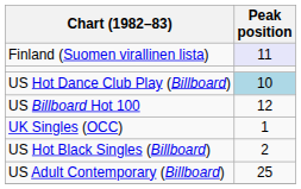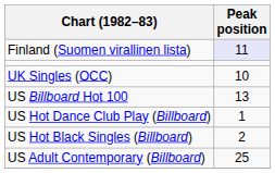row 4 | Chart (1982–83): US Hot Dance Club Play (Billboard) -> UK Singles (OCC)
row 4 | Peak position: lightblue background -> no background
row 5 | Peak position: 12 -> 13
row 6 | Chart (1982–83): UK Singles (OCC) -> US Hot Dance Club Play (Billboard)
